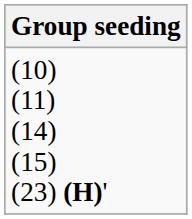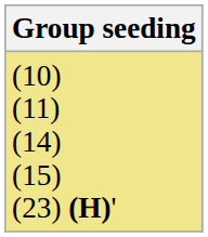row 2 | column 1: no background -> khaki background
